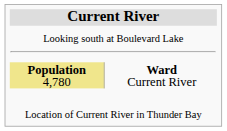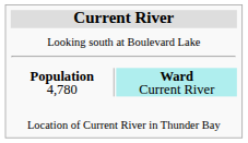row 3 | column 1: khaki background -> no background
row 3 | column 2: no background -> paleturquoise background
